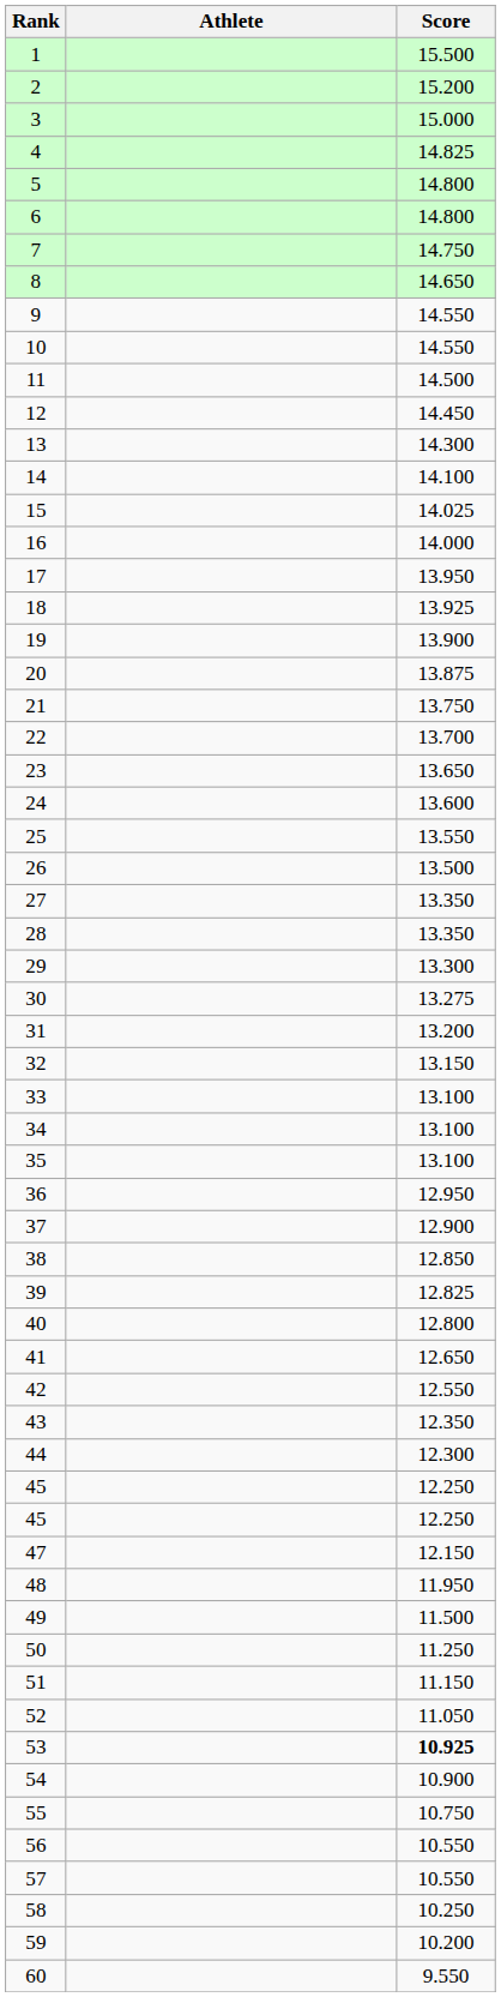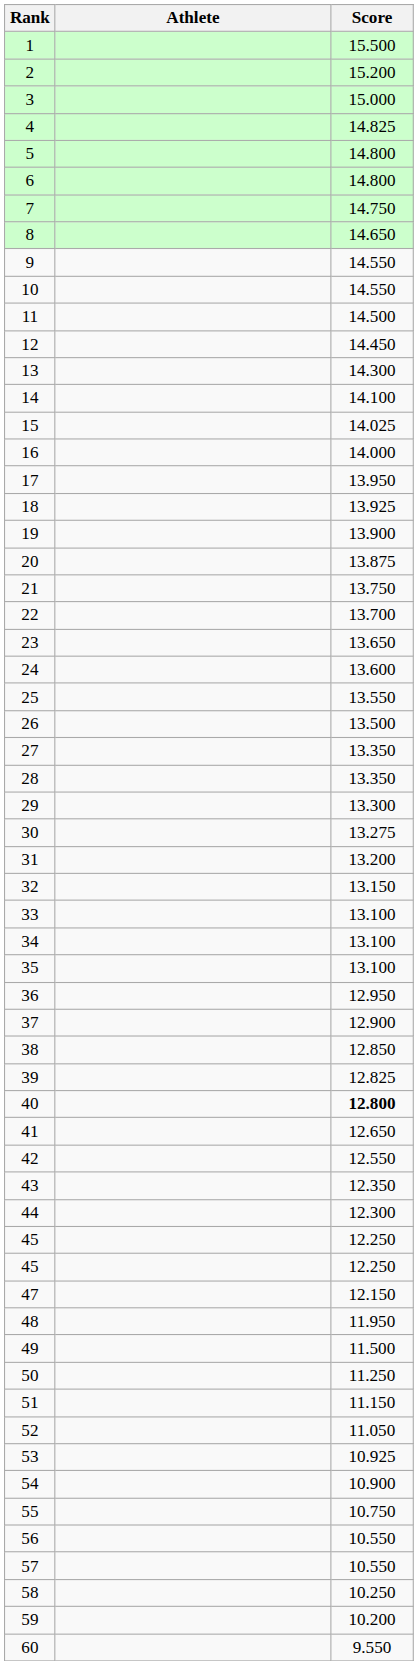40 | Score: normal -> bold
53 | Score: bold -> normal
